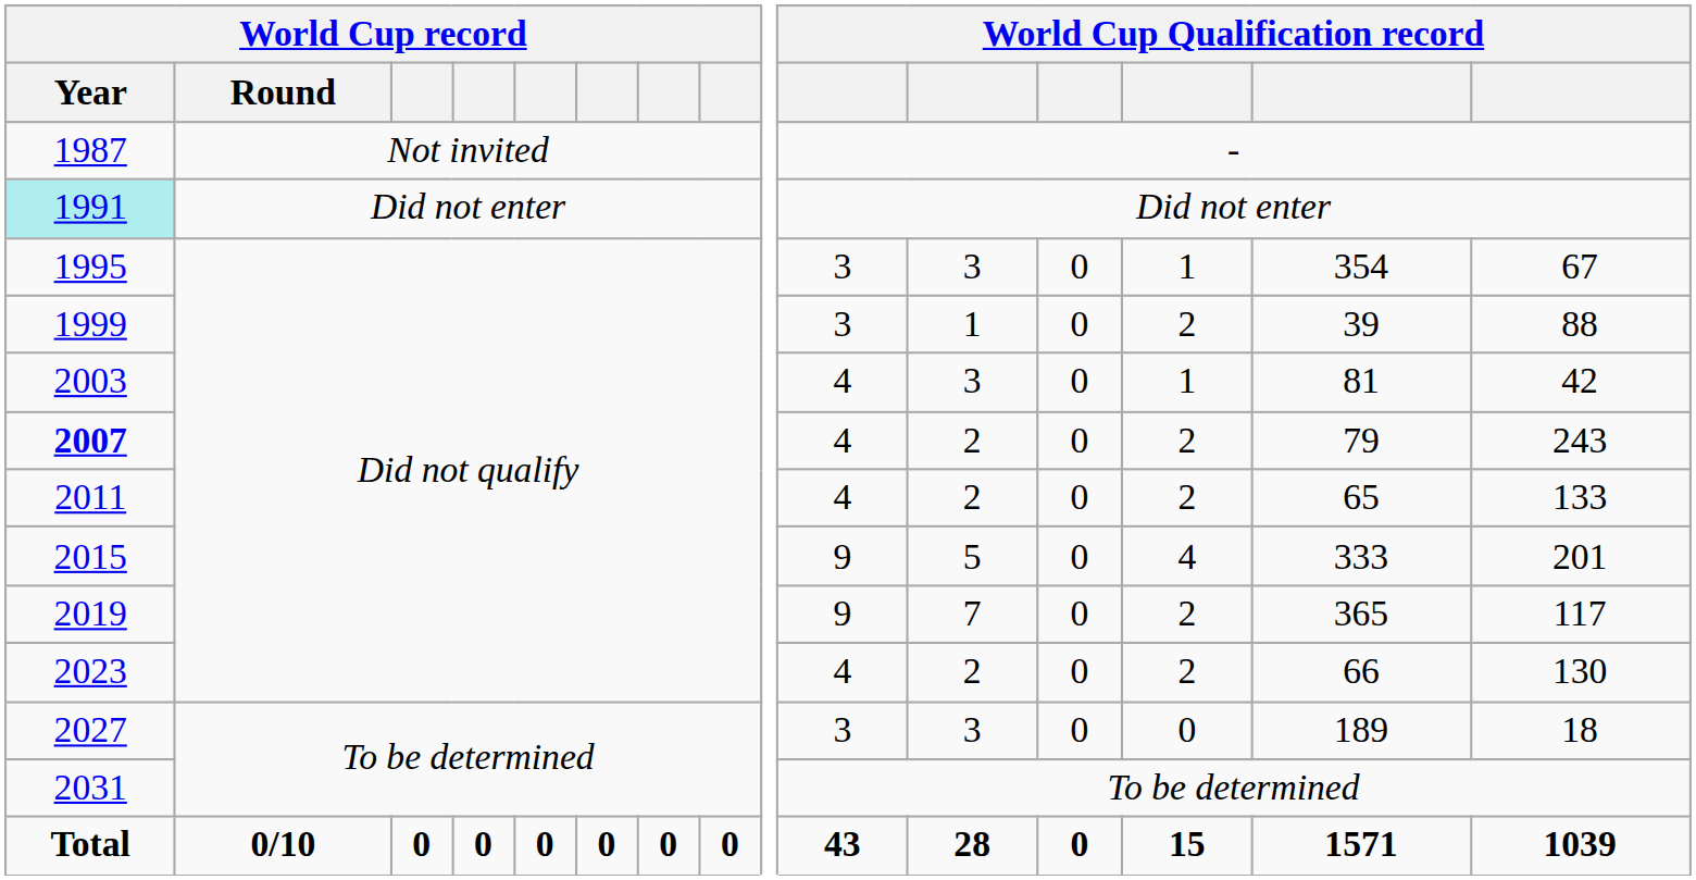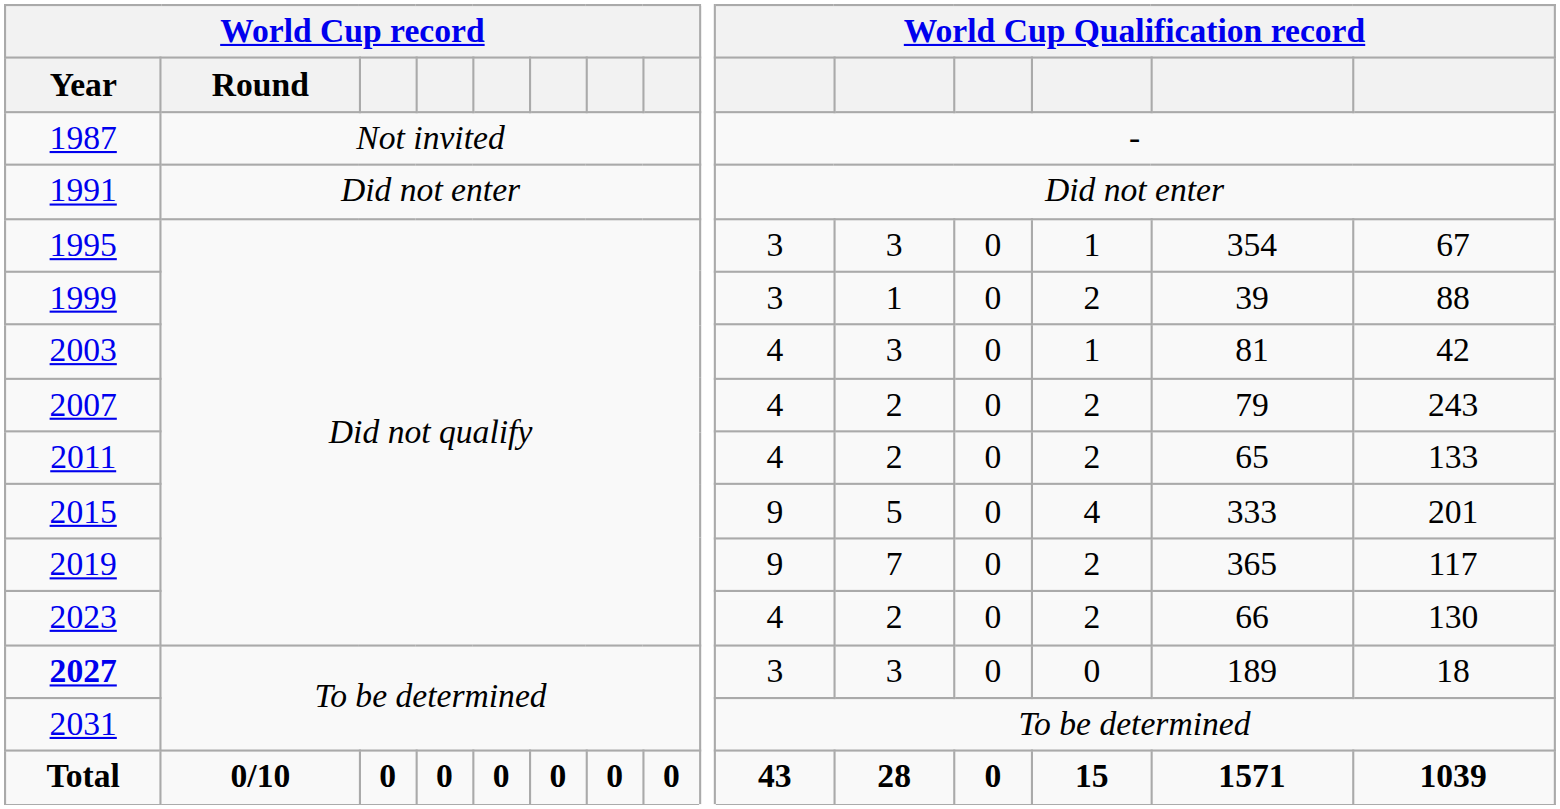1991 | World Cup record / Year: paleturquoise background -> no background
2007 | World Cup record / Year: bold -> normal
2027 | World Cup record / Year: normal -> bold
